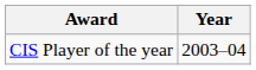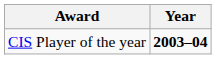CIS Player of the year | Year: normal -> bold
